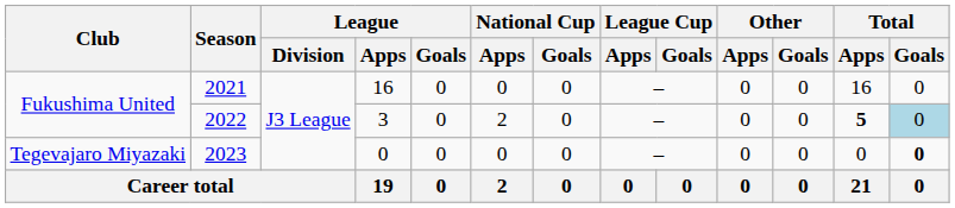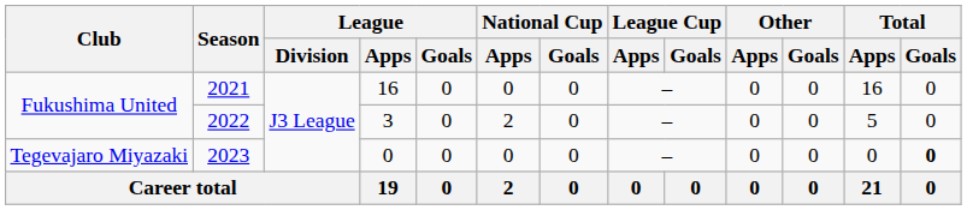2022 | Total / Apps: bold -> normal
2022 | Total / Goals: lightblue background -> no background
